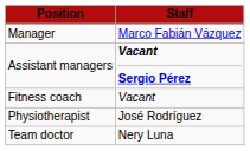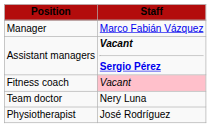Fitness coach | Staff: no background -> pink background
rows swapped: Physiotherapist <-> Team doctor
